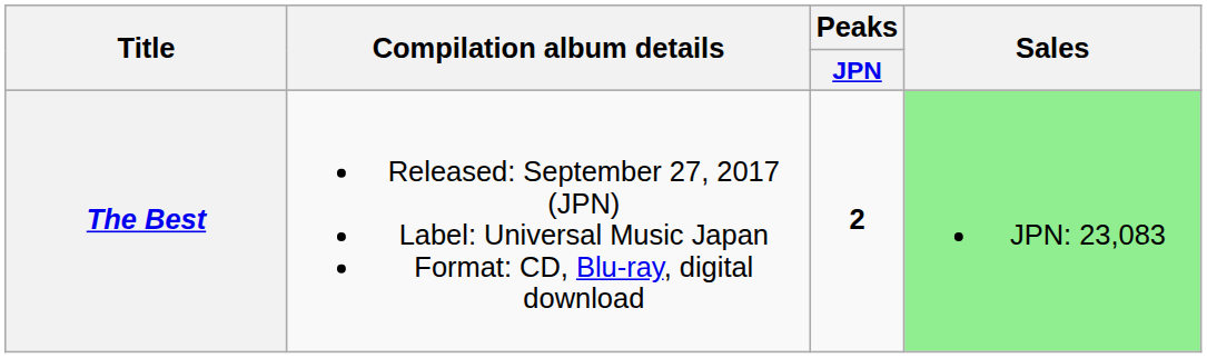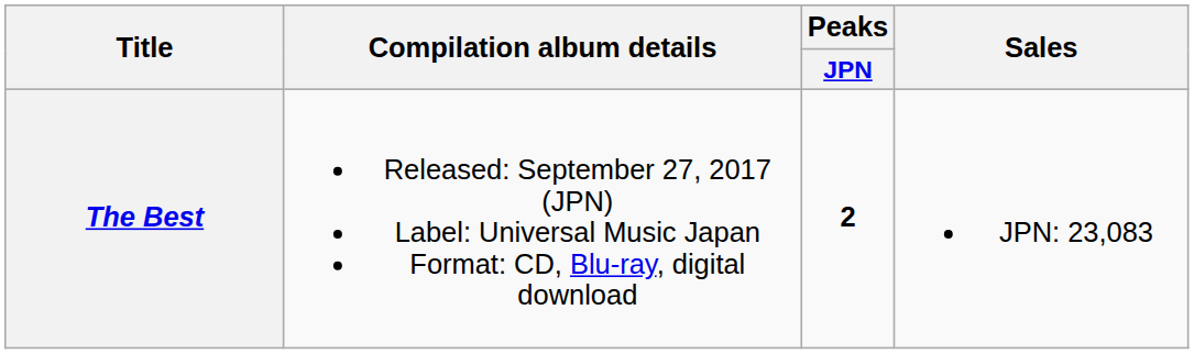The Best | Sales: lightgreen background -> no background
